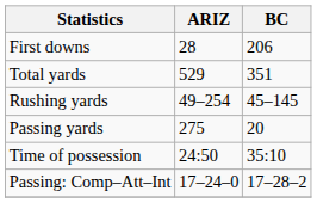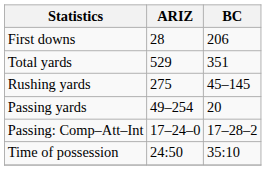Rushing yards | ARIZ: 49–254 -> 275
Passing yards | ARIZ: 275 -> 49–254
rows swapped: Passing: Comp–Att–Int <-> Time of possession
